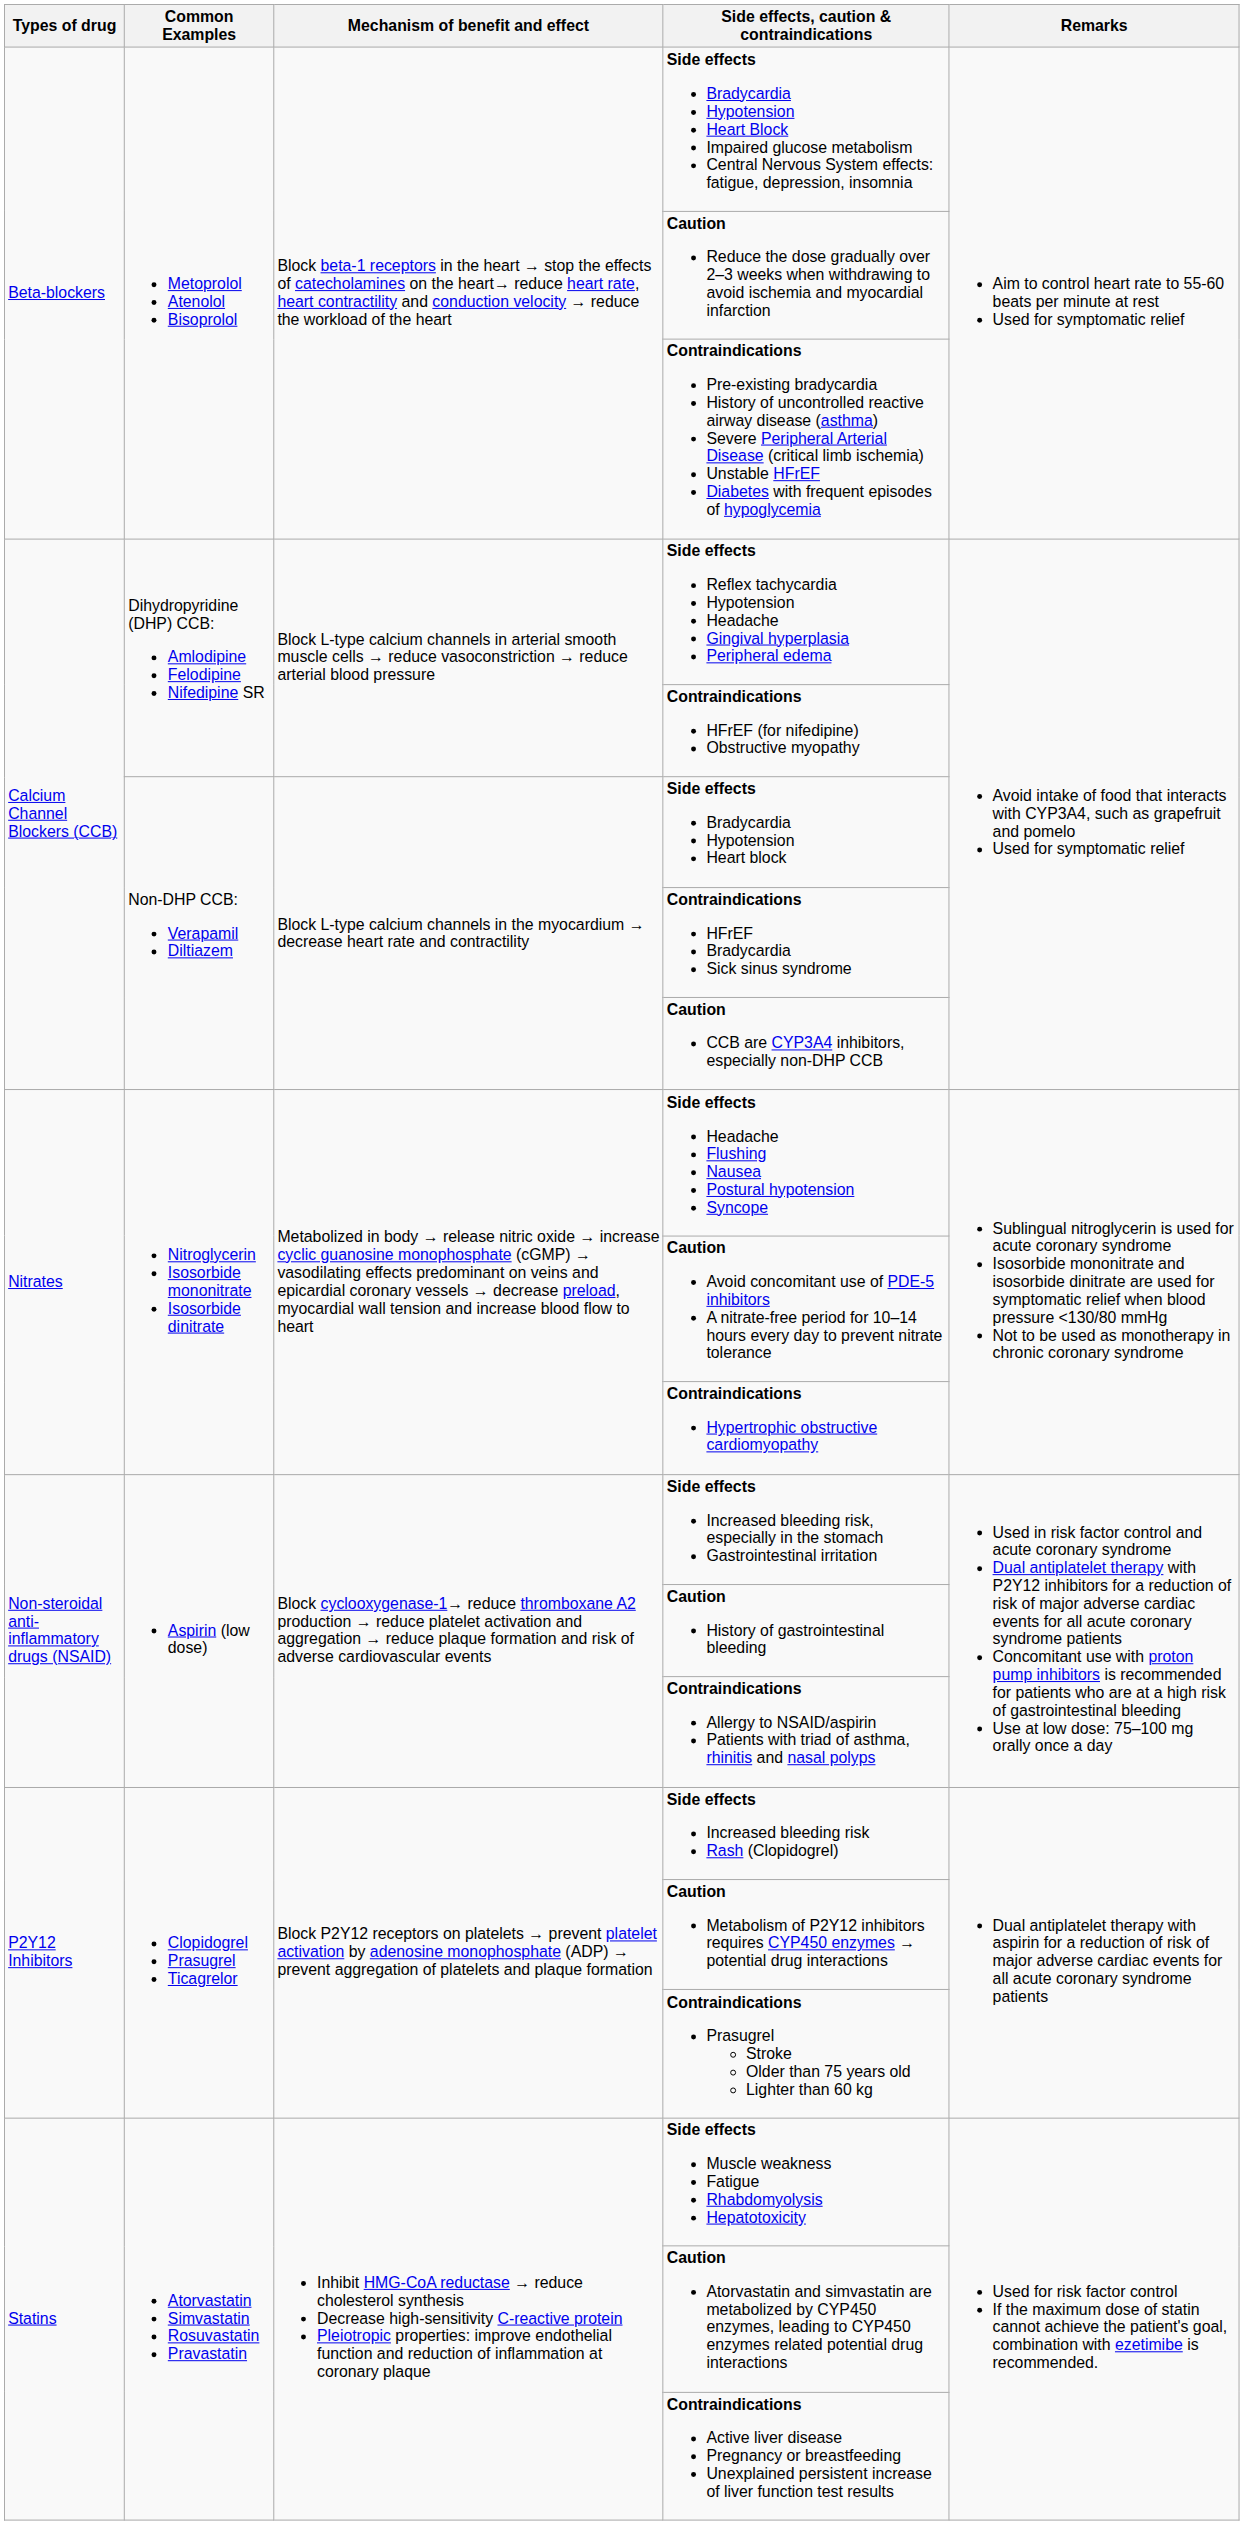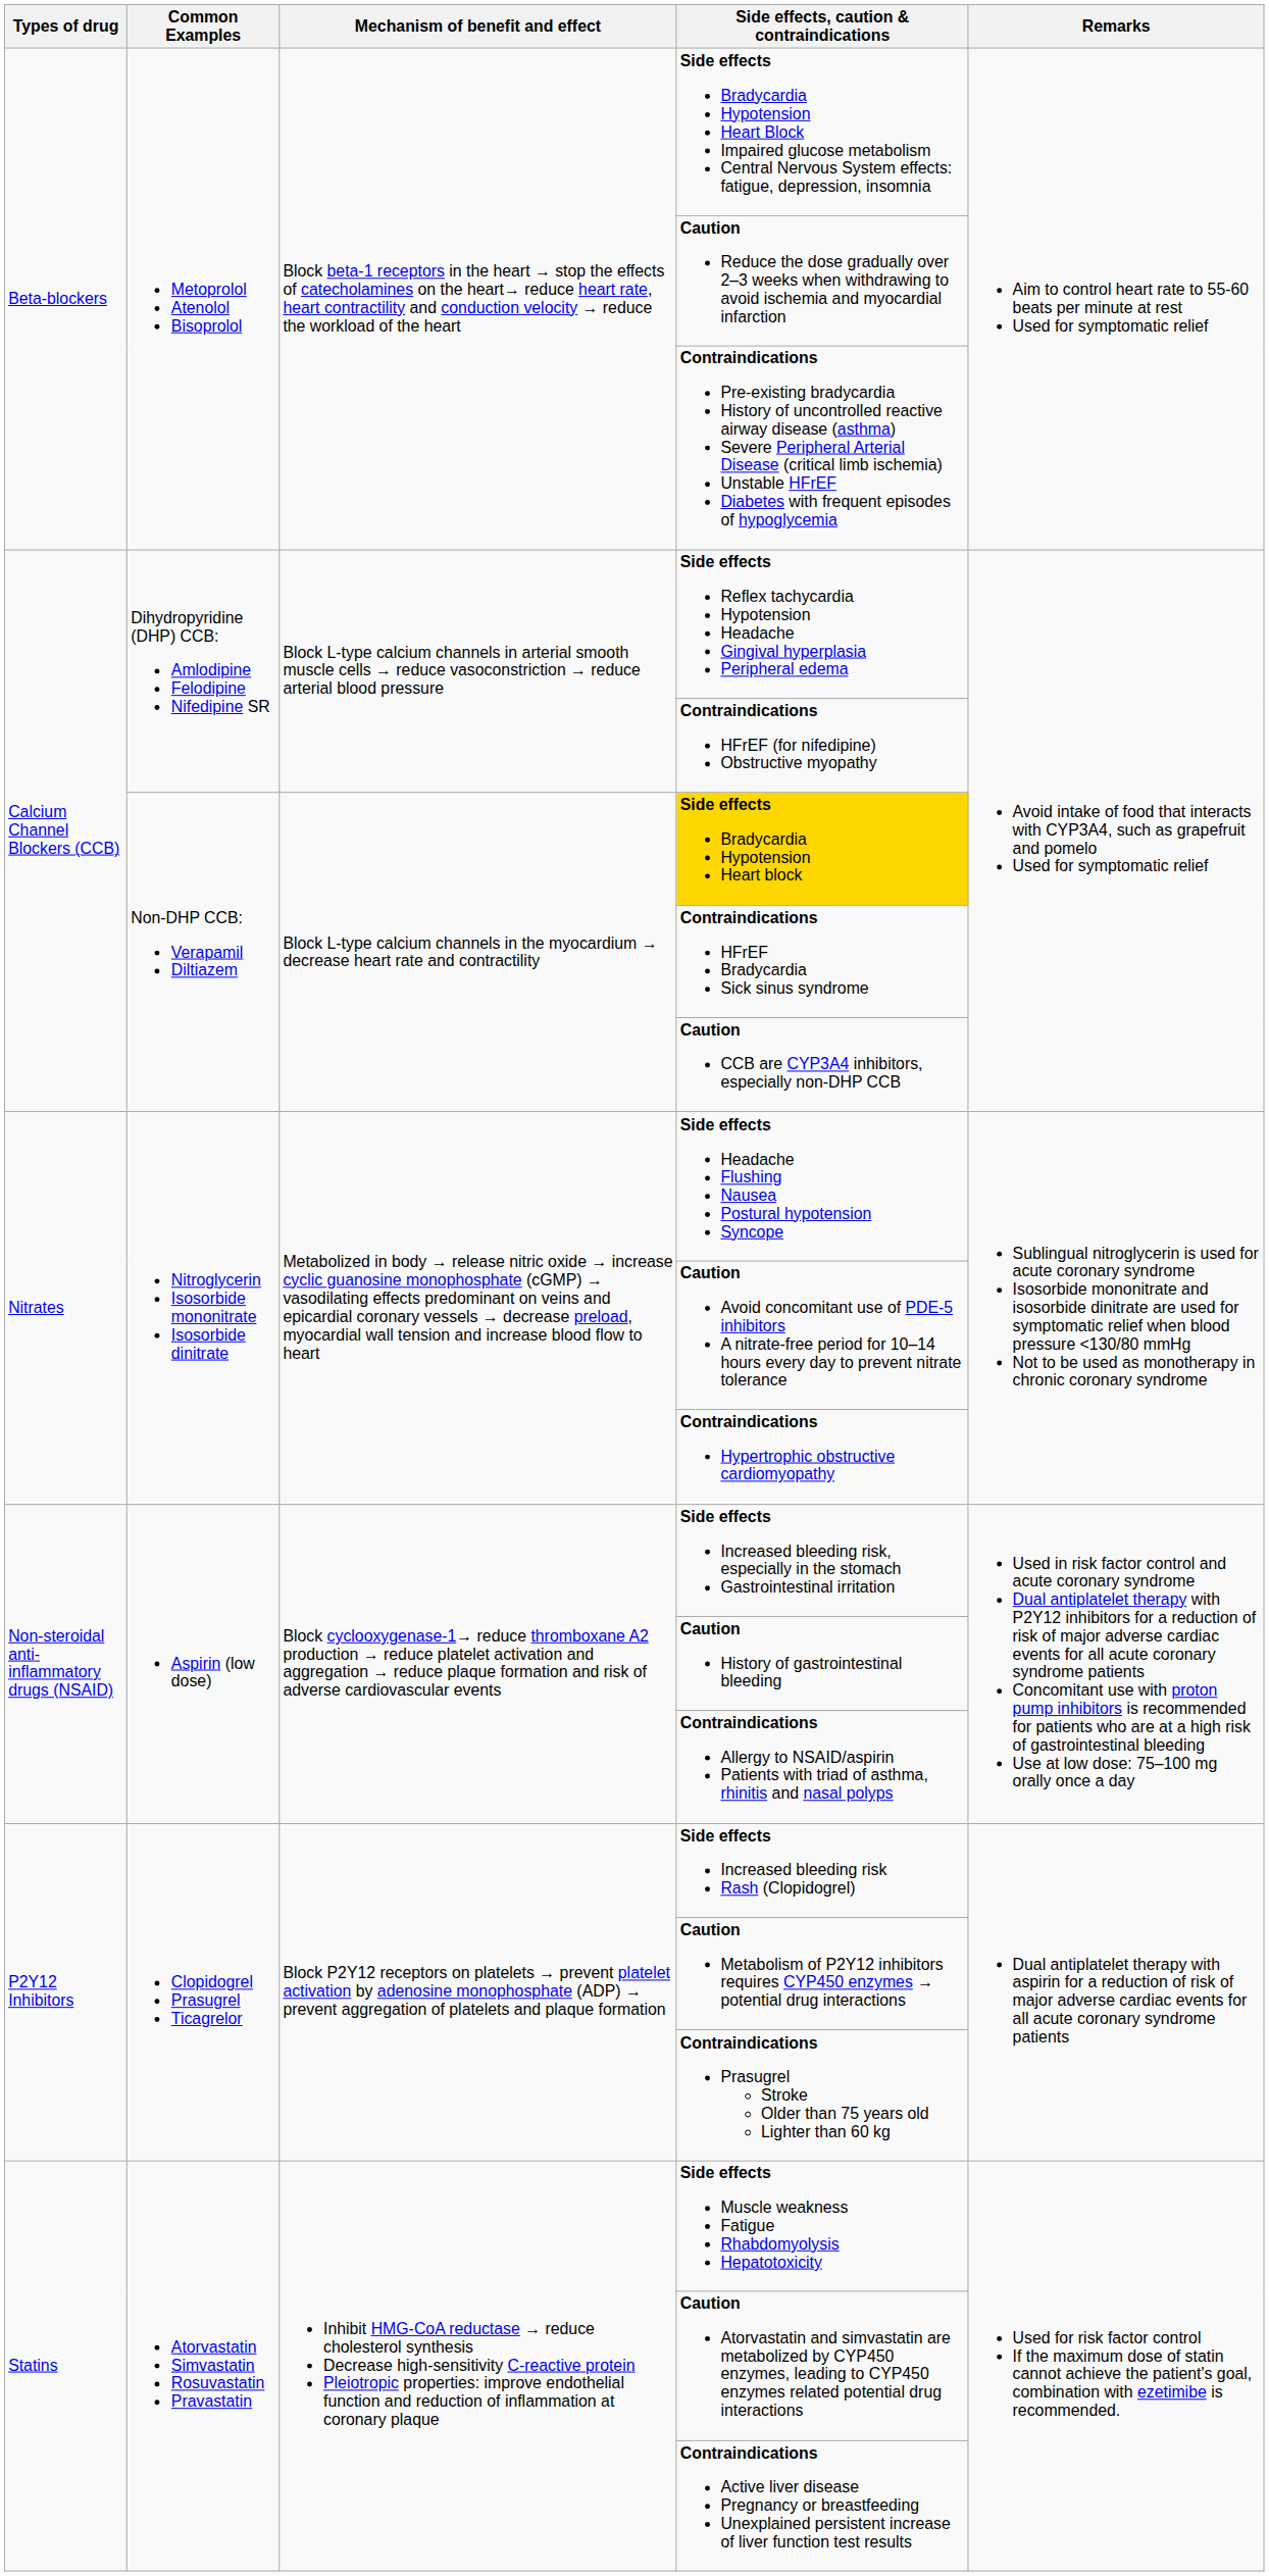Side effects Bradycardia Hypotension Heart block | Side effects, caution & contraindications: no background -> gold background
